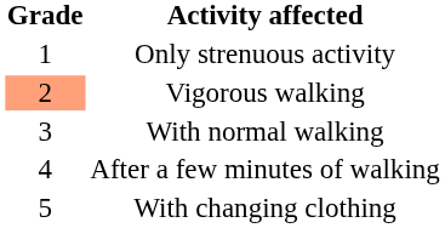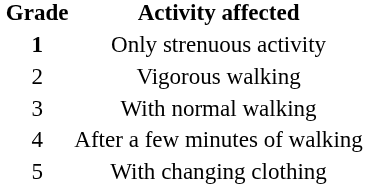Only strenuous activity | Grade: normal -> bold
Vigorous walking | Grade: lightsalmon background -> no background
